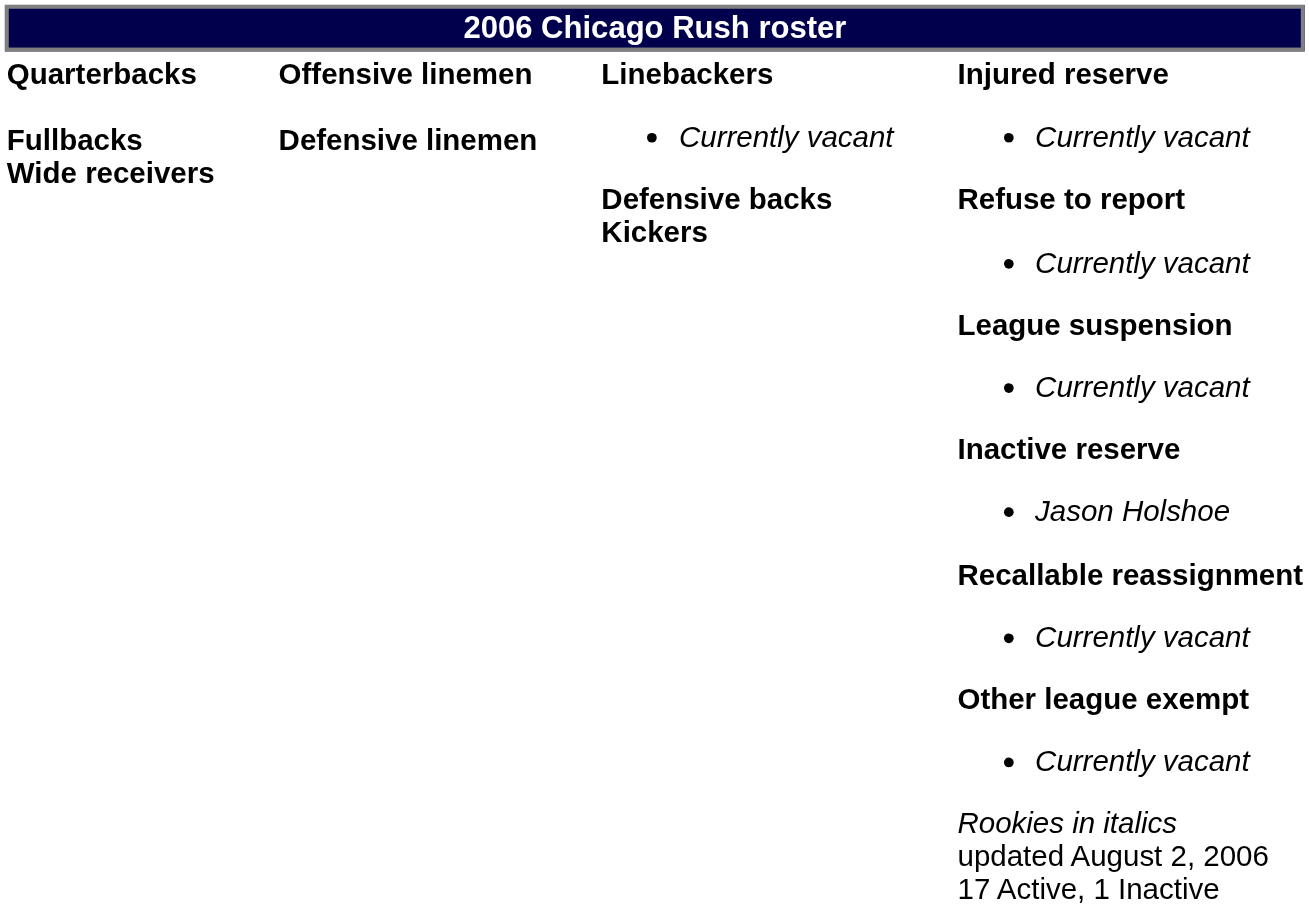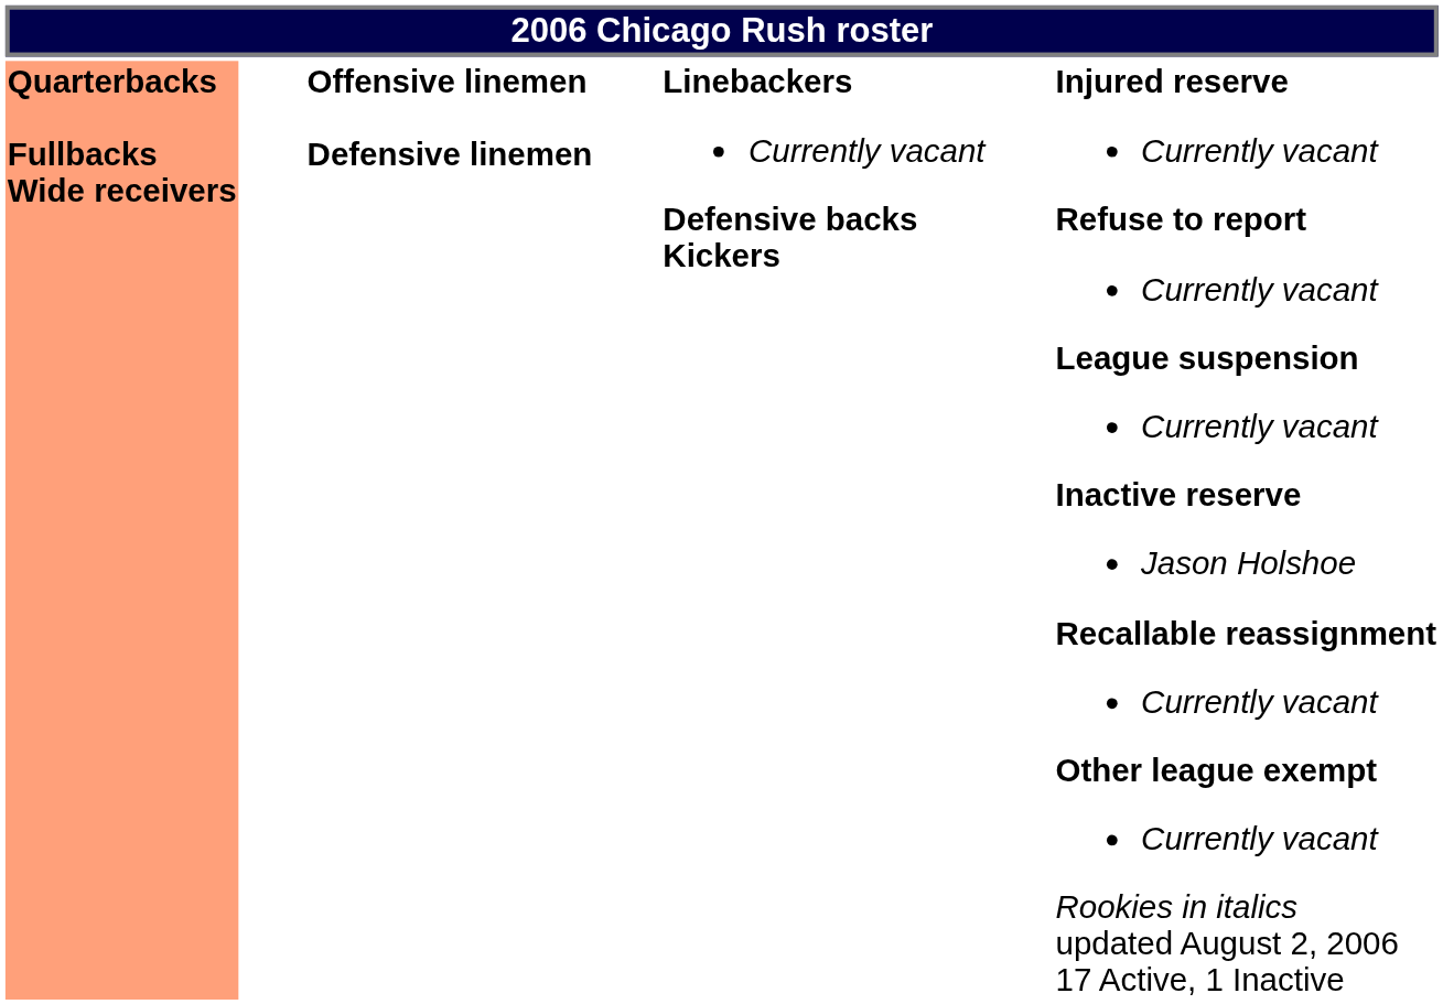Quarterbacks Fullbacks Wide receivers | column 1: no background -> lightsalmon background
